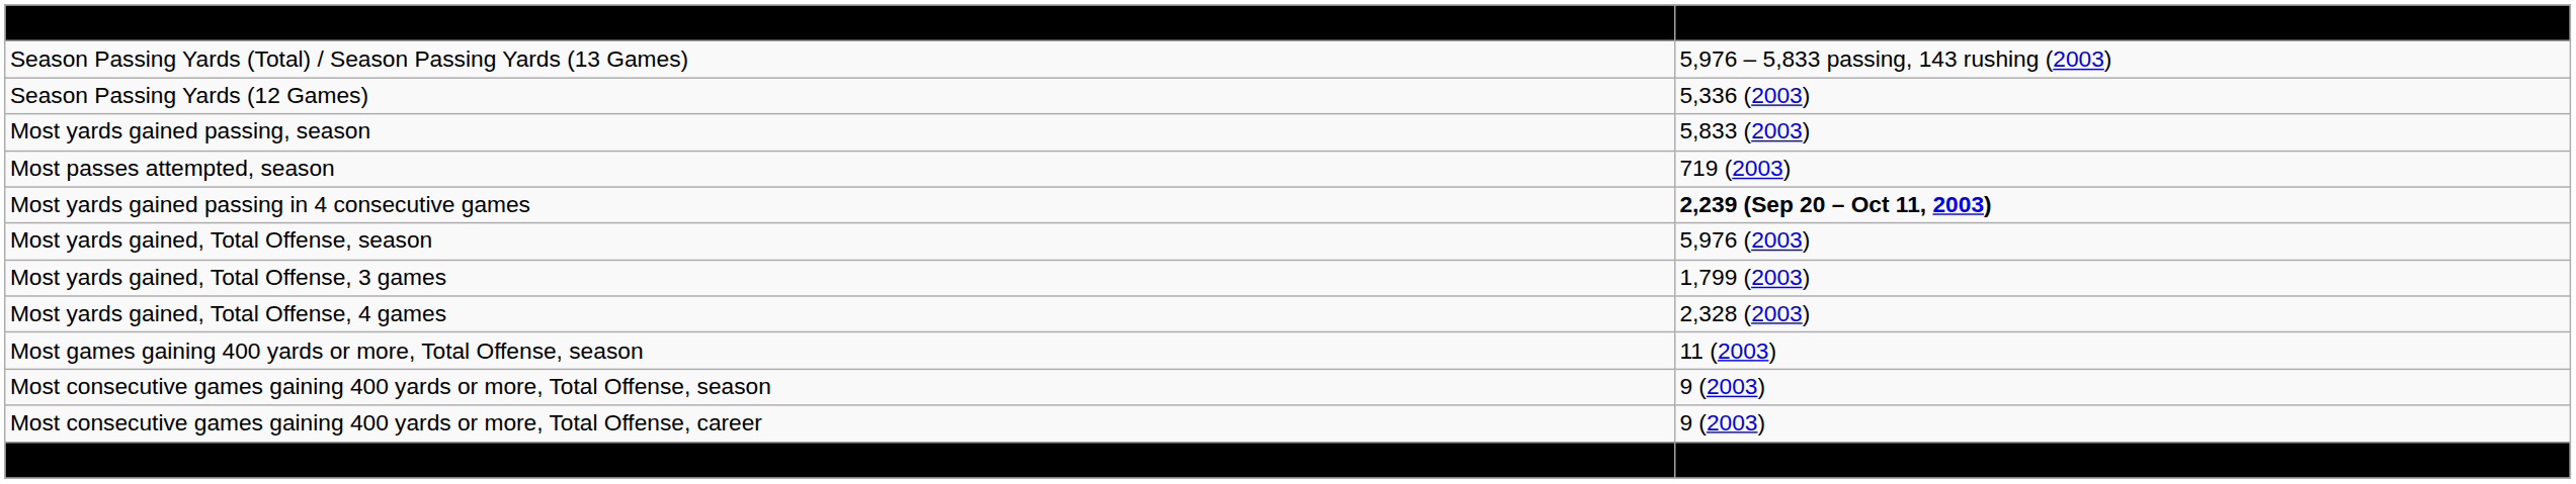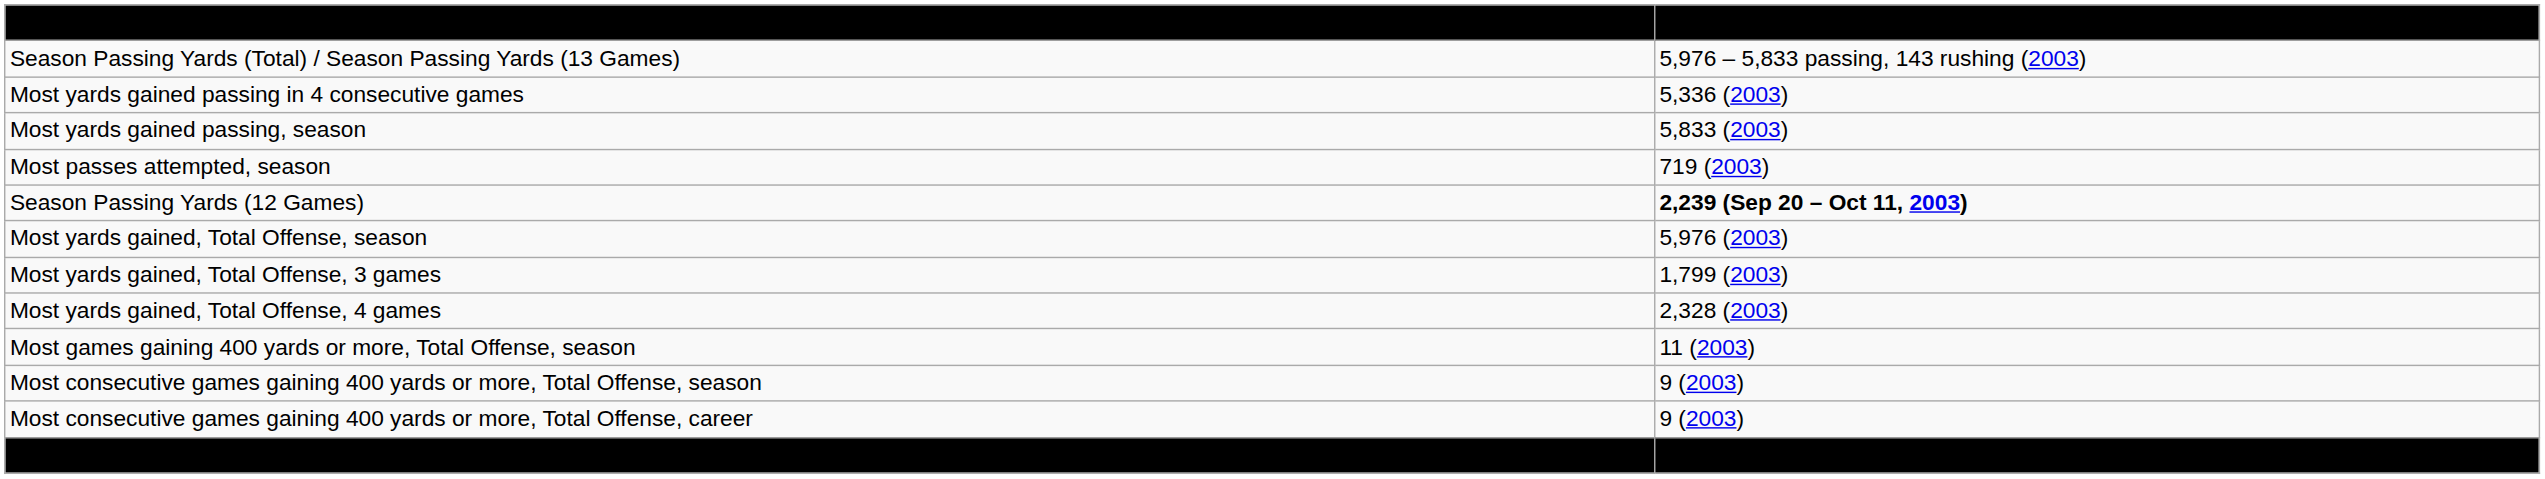row 3 | NCAA Record: Season Passing Yards (12 Games) -> Most yards gained passing in 4 consecutive games
row 6 | NCAA Record: Most yards gained passing in 4 consecutive games -> Season Passing Yards (12 Games)
